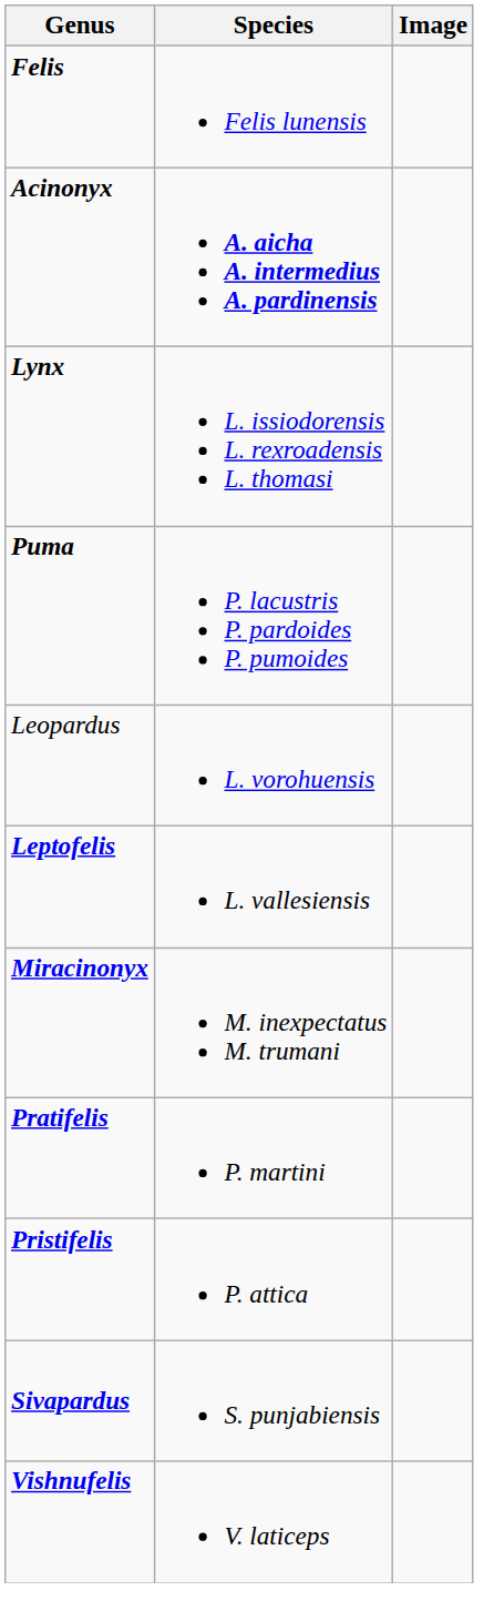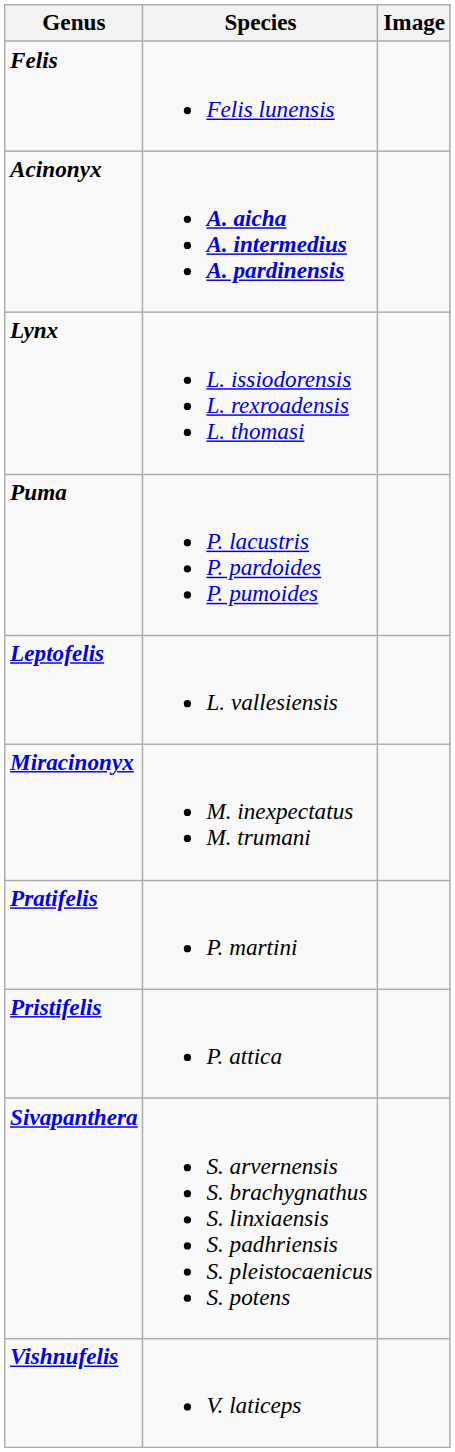- row: Leopardus | L. vorohuensis
+ row: Sivapanthera | S. arvernensis S. brachygnathus S. linxiaensis S. padhriensis S. pleistocaenicus S. potens
- row: Sivapardus | S. punjabiensis
